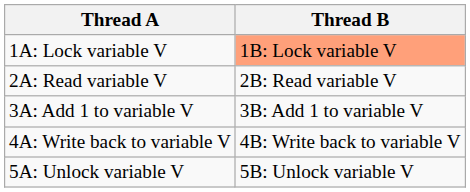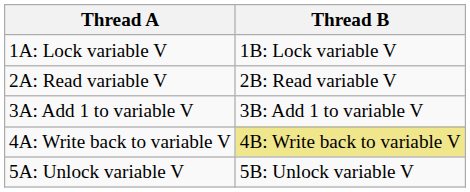1A: Lock variable V | Thread B: lightsalmon background -> no background
4A: Write back to variable V | Thread B: no background -> khaki background
